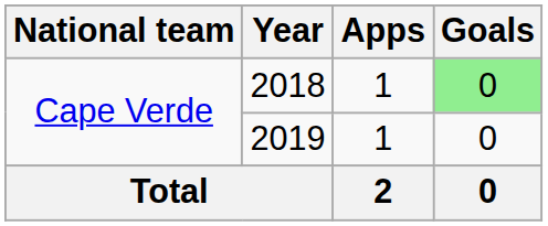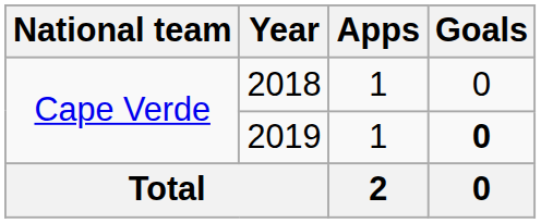2018 | Goals: lightgreen background -> no background
2019 | Goals: normal -> bold
